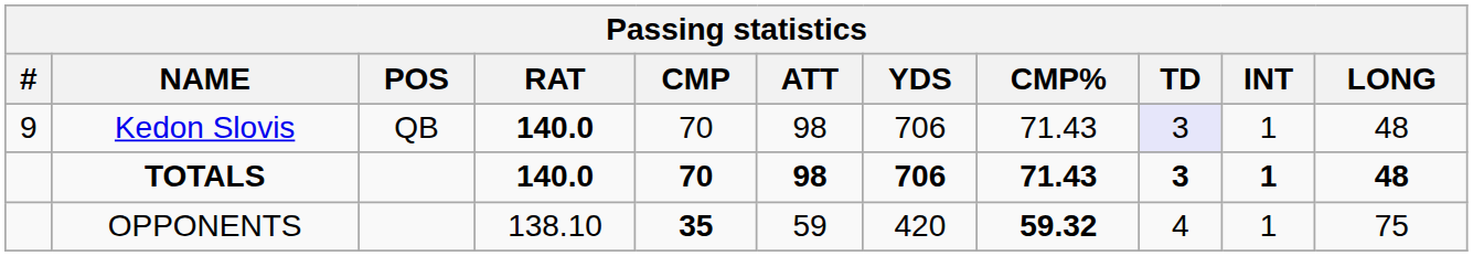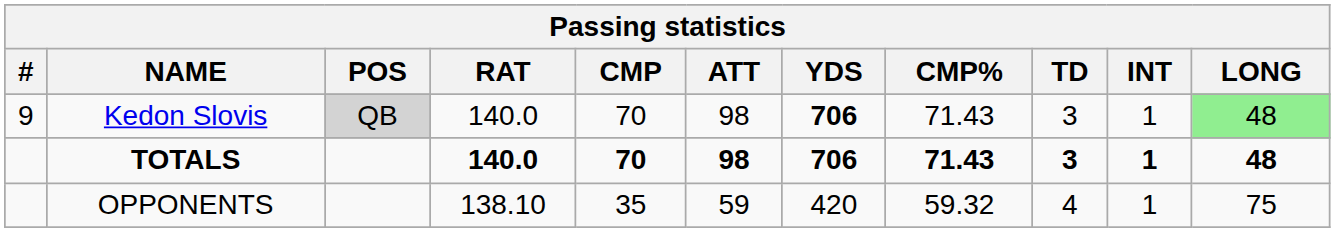Kedon Slovis | POS: no background -> lightgrey background
Kedon Slovis | RAT: bold -> normal
Kedon Slovis | YDS: normal -> bold
Kedon Slovis | TD: lavender background -> no background
Kedon Slovis | LONG: no background -> lightgreen background
OPPONENTS | CMP: bold -> normal
OPPONENTS | CMP%: bold -> normal
